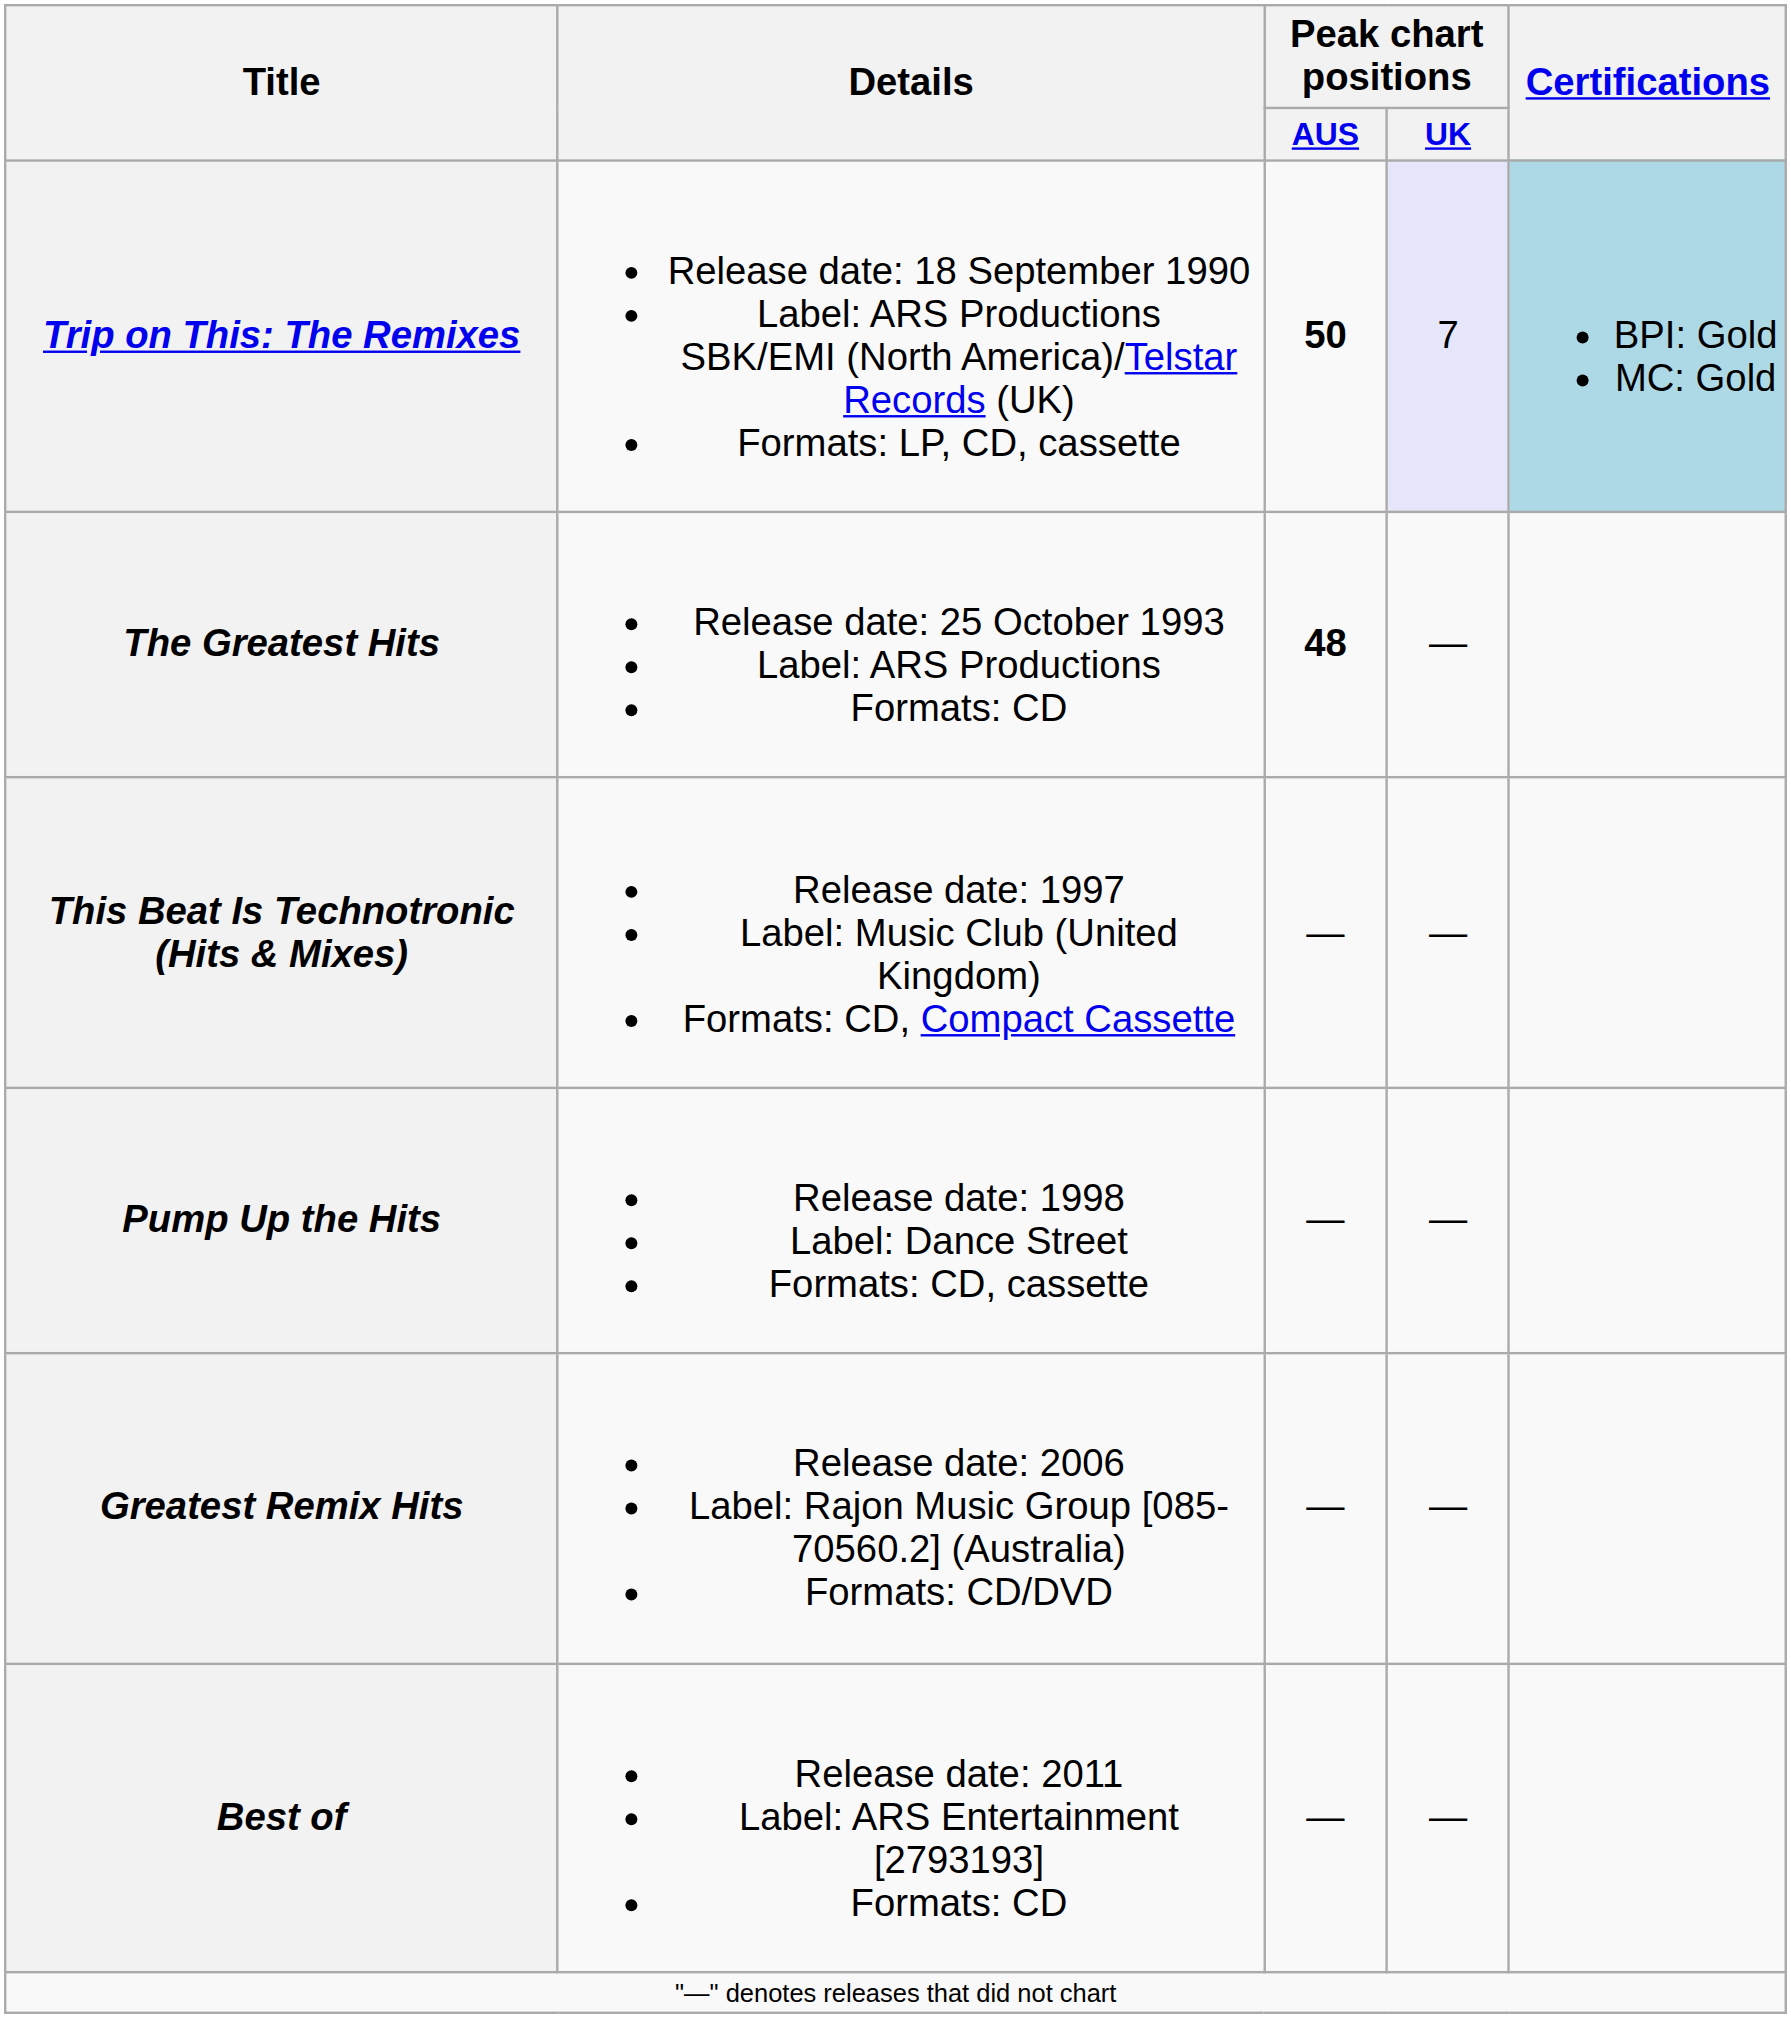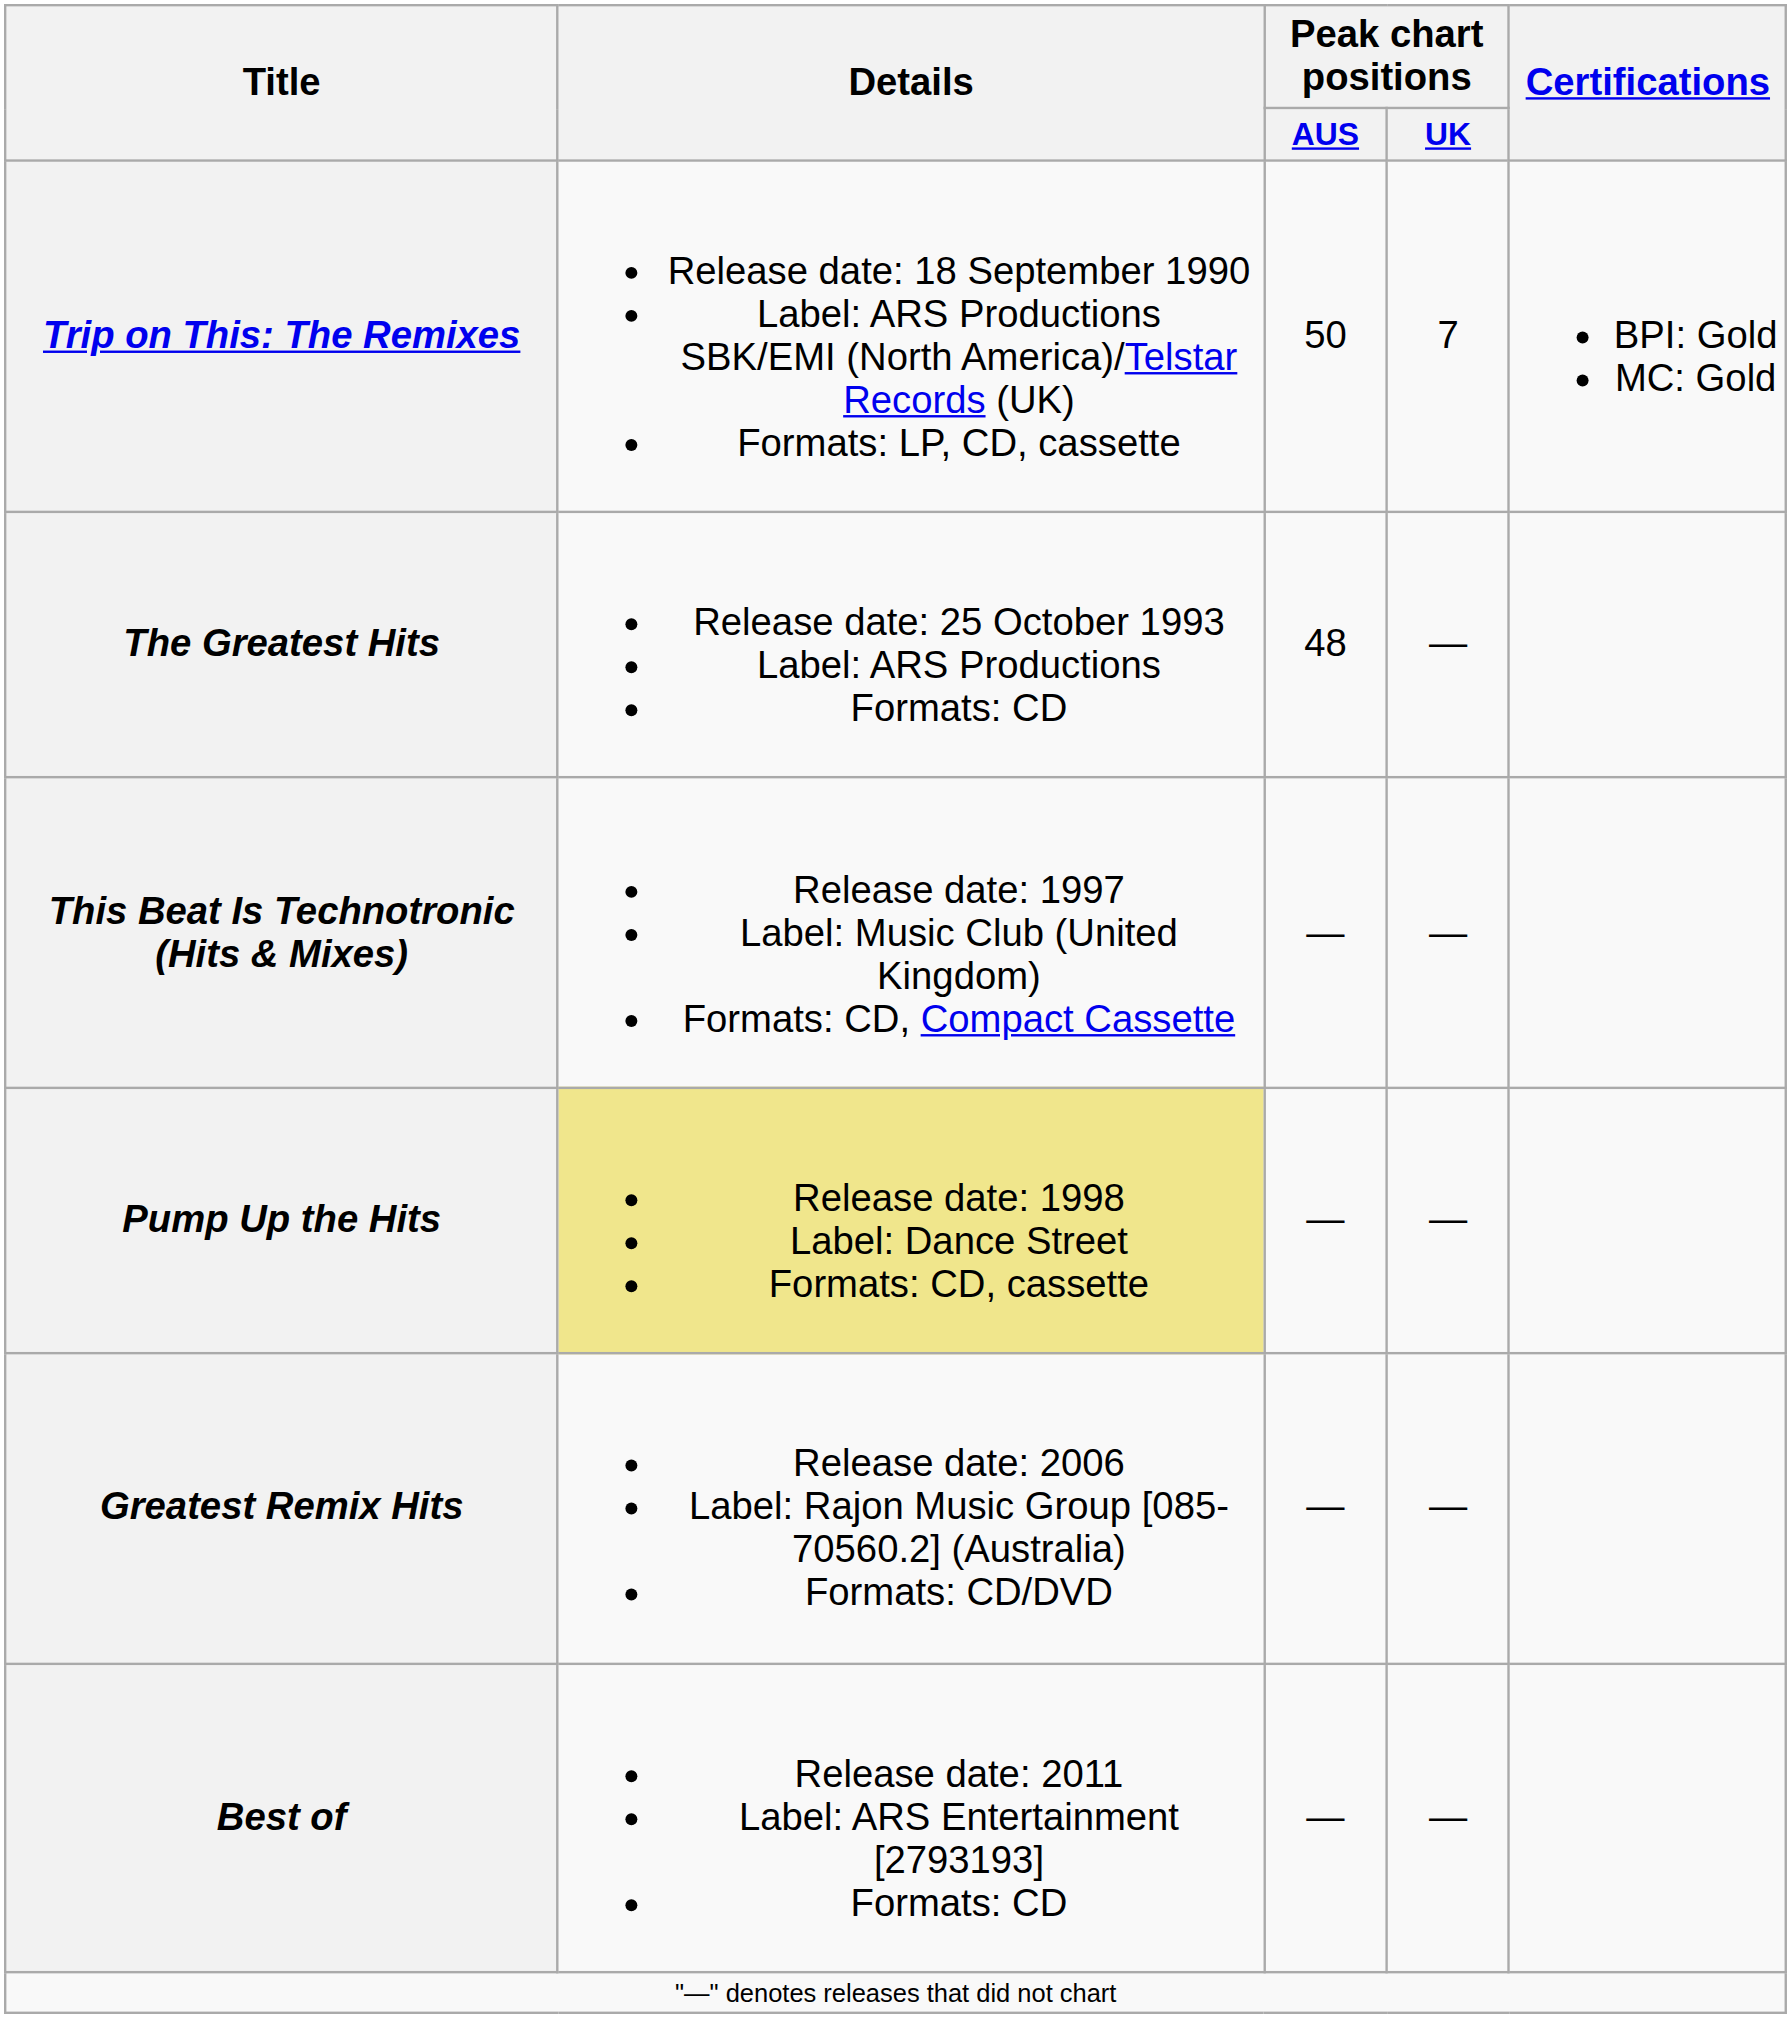Trip on This: The Remixes | Peak chart positions / AUS: bold -> normal
Trip on This: The Remixes | Peak chart positions / UK: lavender background -> no background
Trip on This: The Remixes | Certifications: lightblue background -> no background
The Greatest Hits | Peak chart positions / AUS: bold -> normal
Pump Up the Hits | Details: no background -> khaki background
